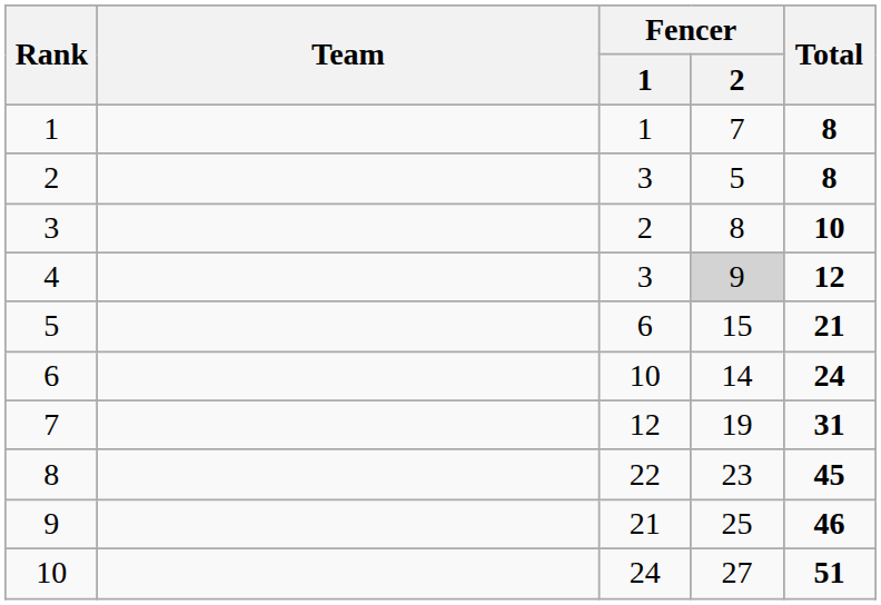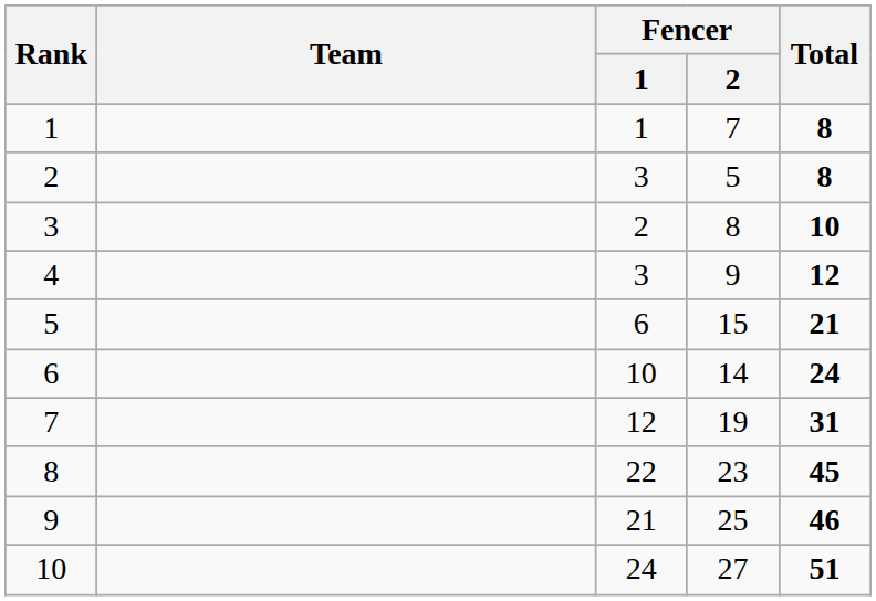4 | Fencer / 2: lightgrey background -> no background
